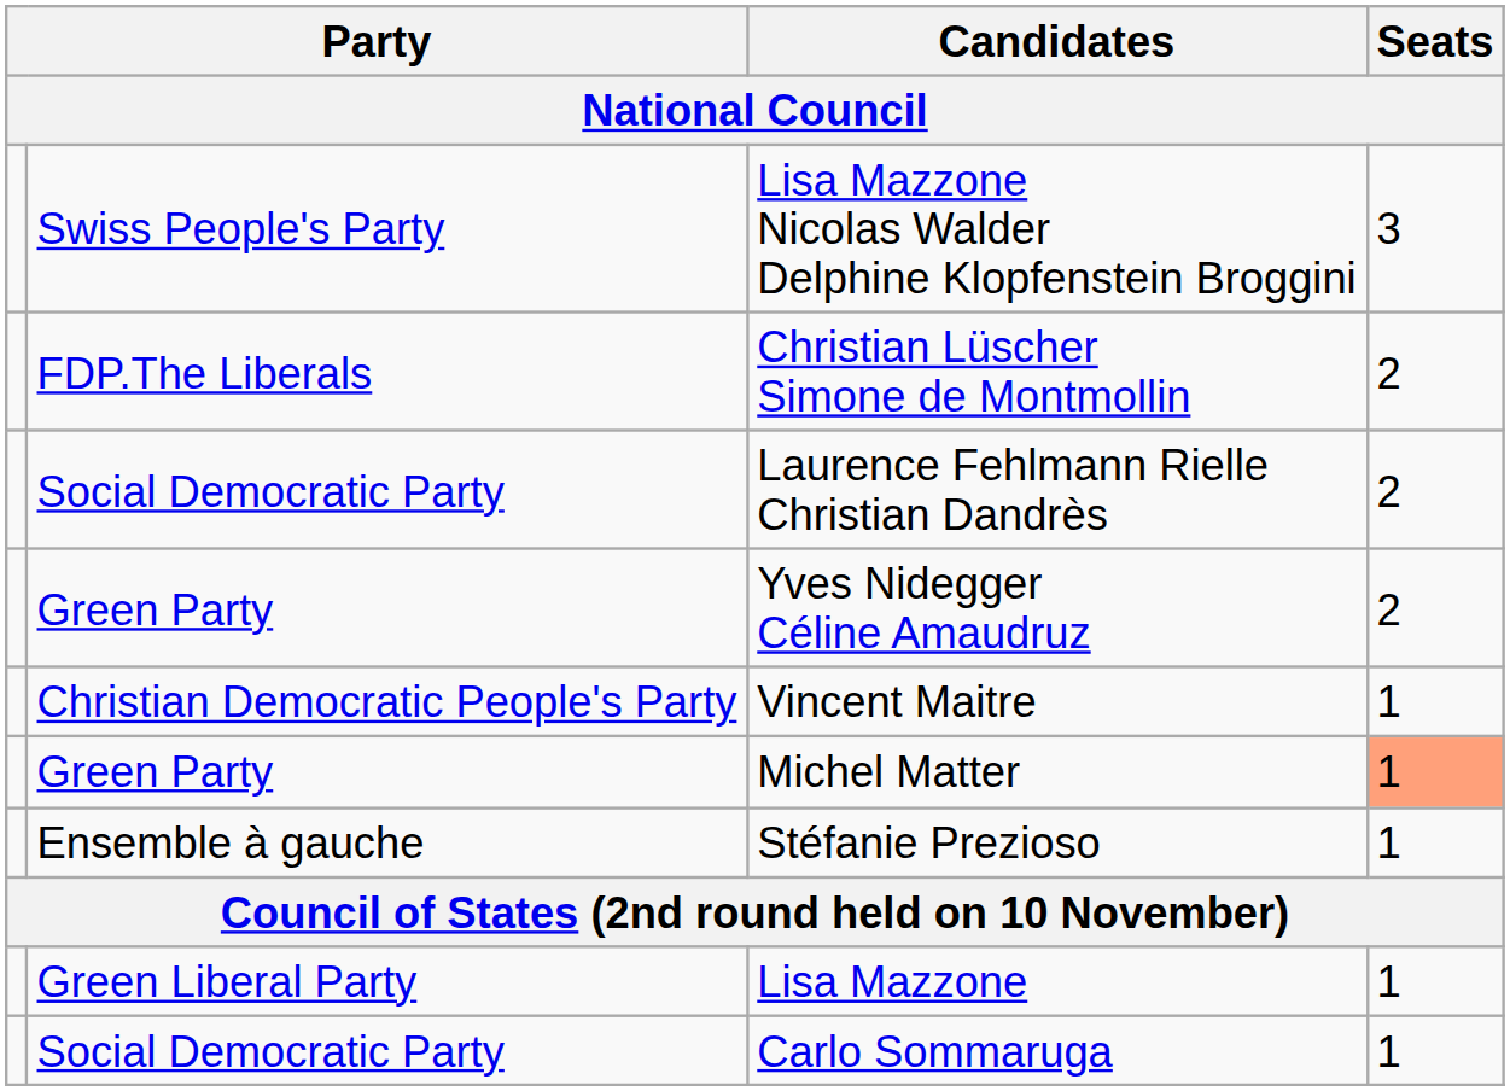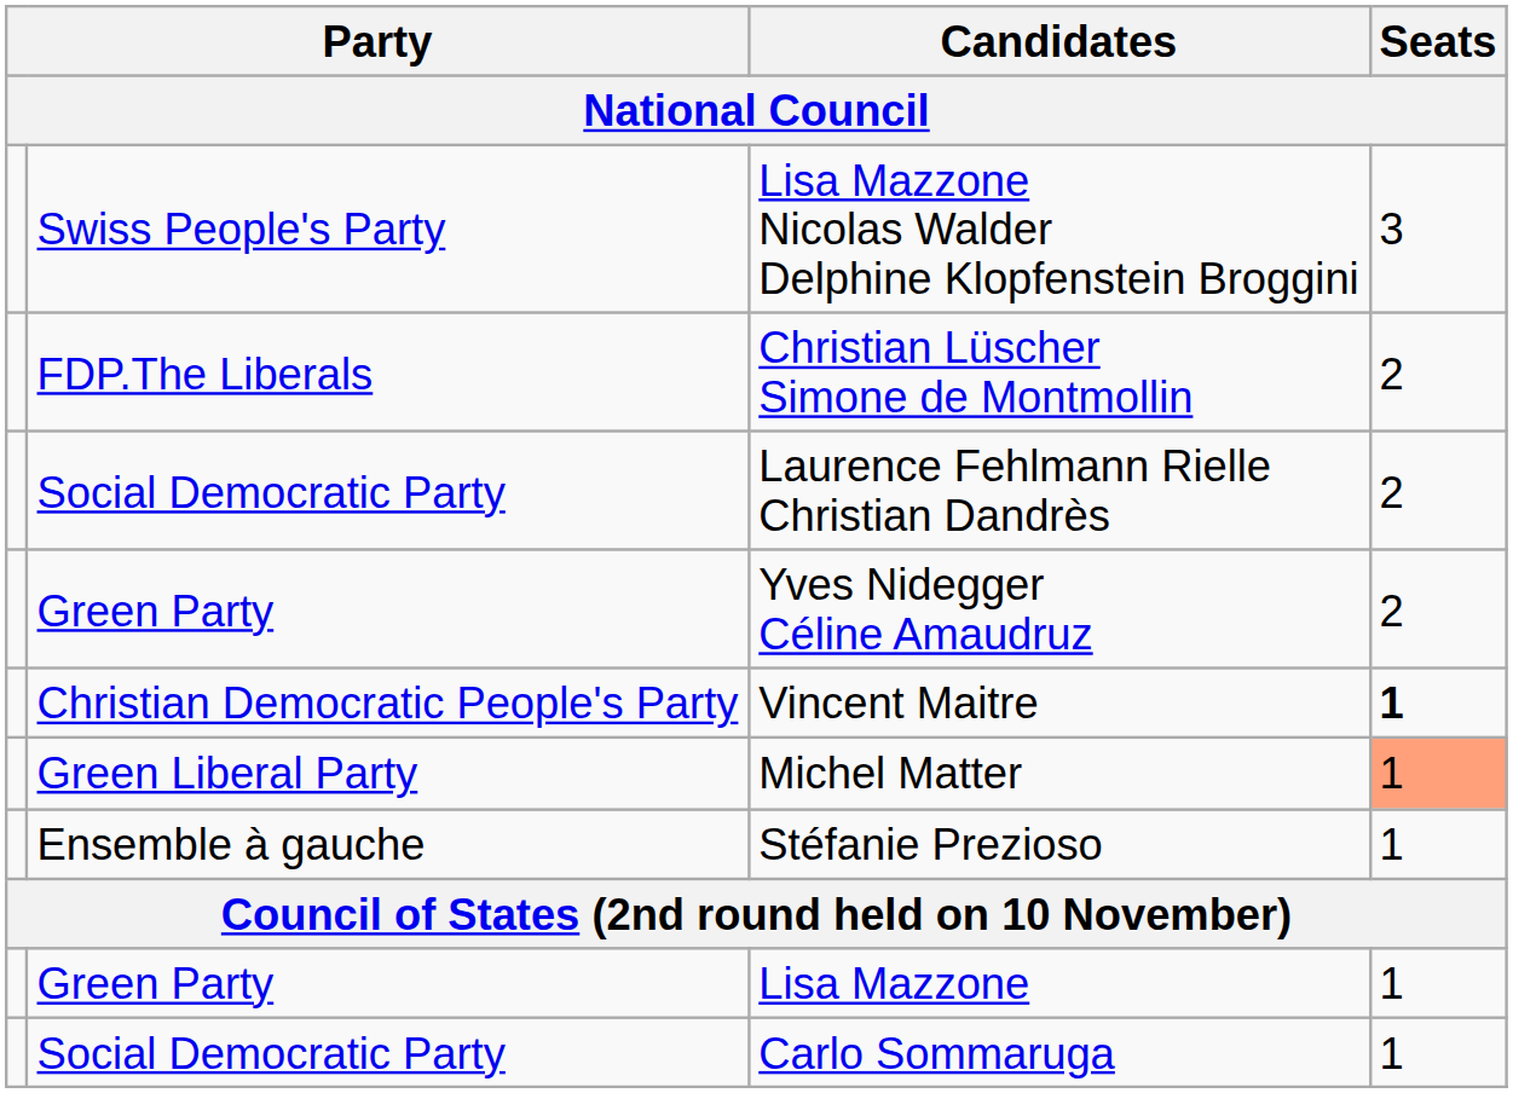Vincent Maitre | Seats: normal -> bold
Michel Matter | column 2: Green Party -> Green Liberal Party
Lisa Mazzone | column 2: Green Liberal Party -> Green Party
